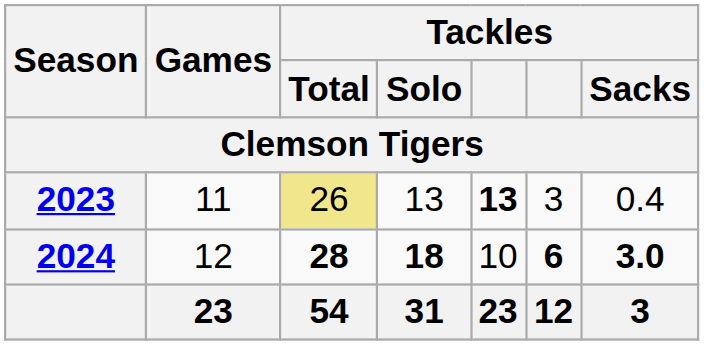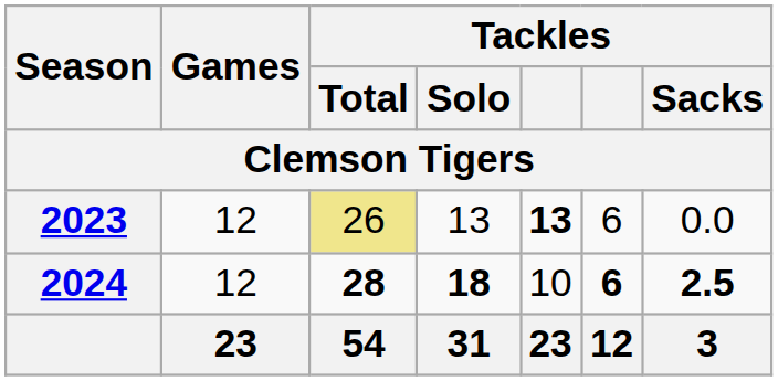2023 | Games: 11 -> 12
2023 | column 6: 3 -> 6
2023 | Tackles / Sacks: 0.4 -> 0.0
2024 | Tackles / Sacks: 3.0 -> 2.5
